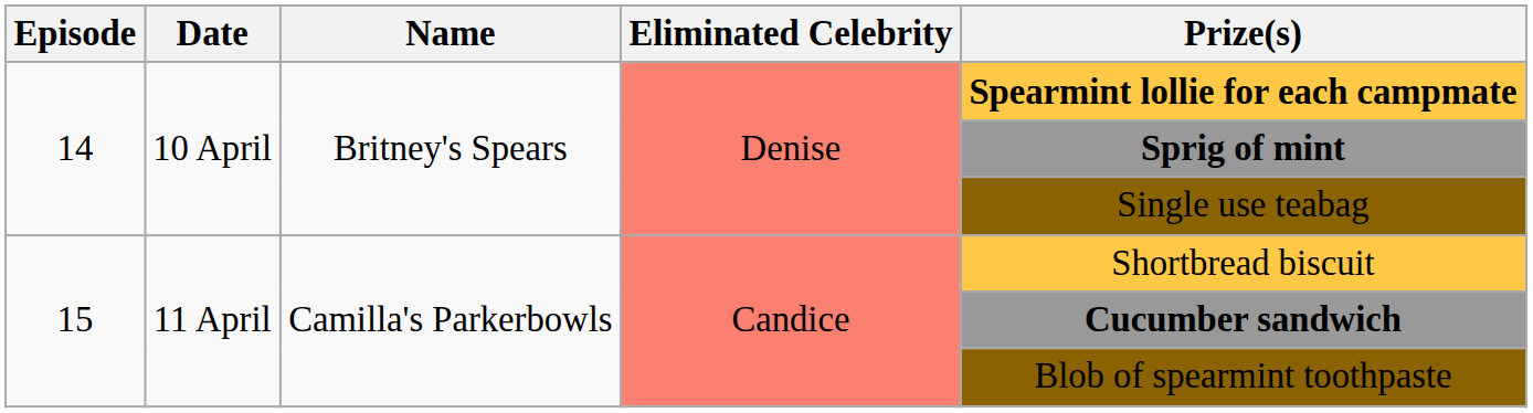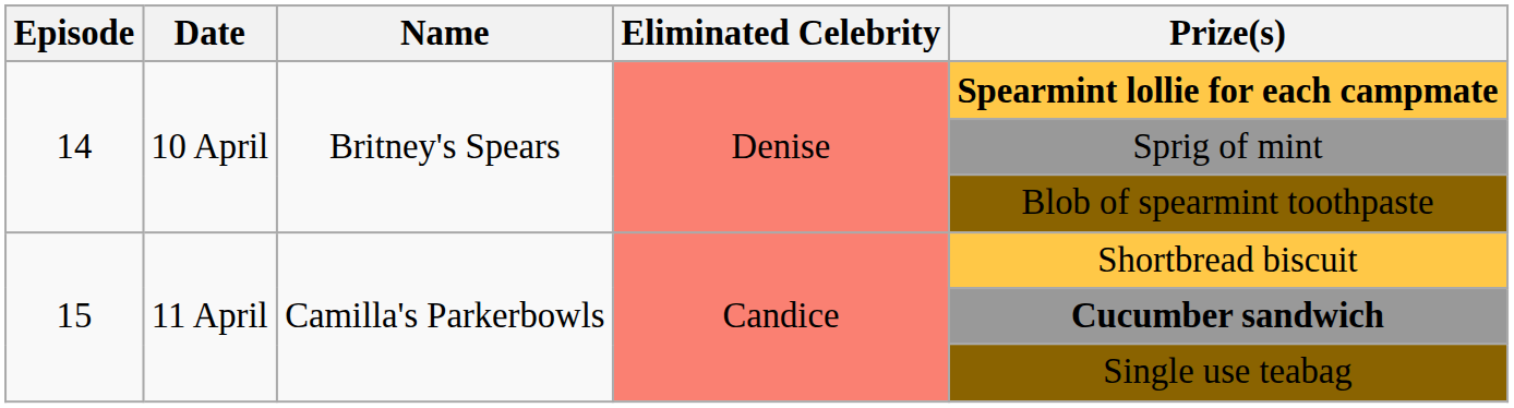row 3 | Prize(s): bold -> normal
row 4 | Prize(s): Single use teabag -> Blob of spearmint toothpaste
row 7 | Prize(s): Blob of spearmint toothpaste -> Single use teabag
